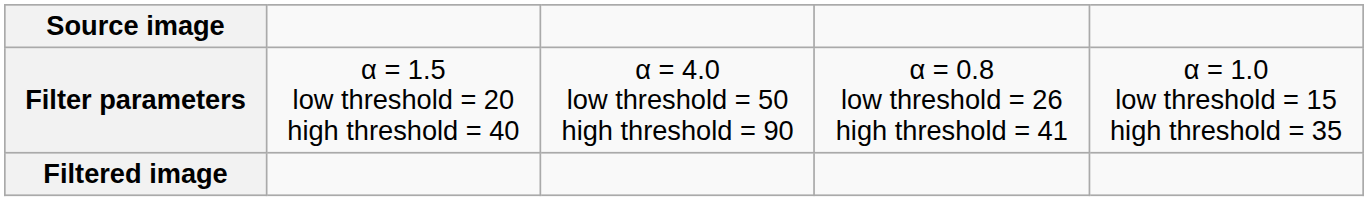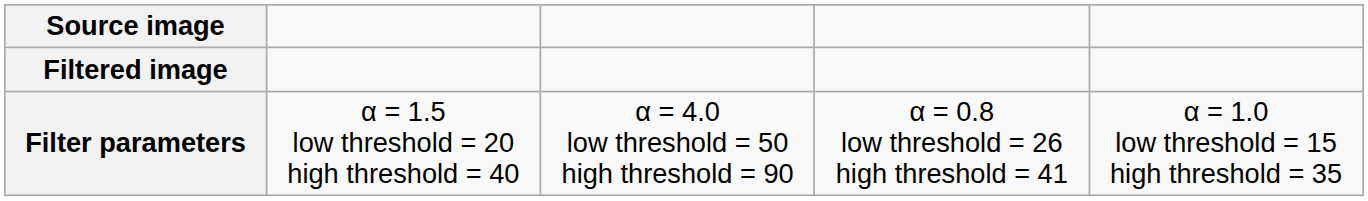rows swapped: Filtered image <-> Filter parameters
